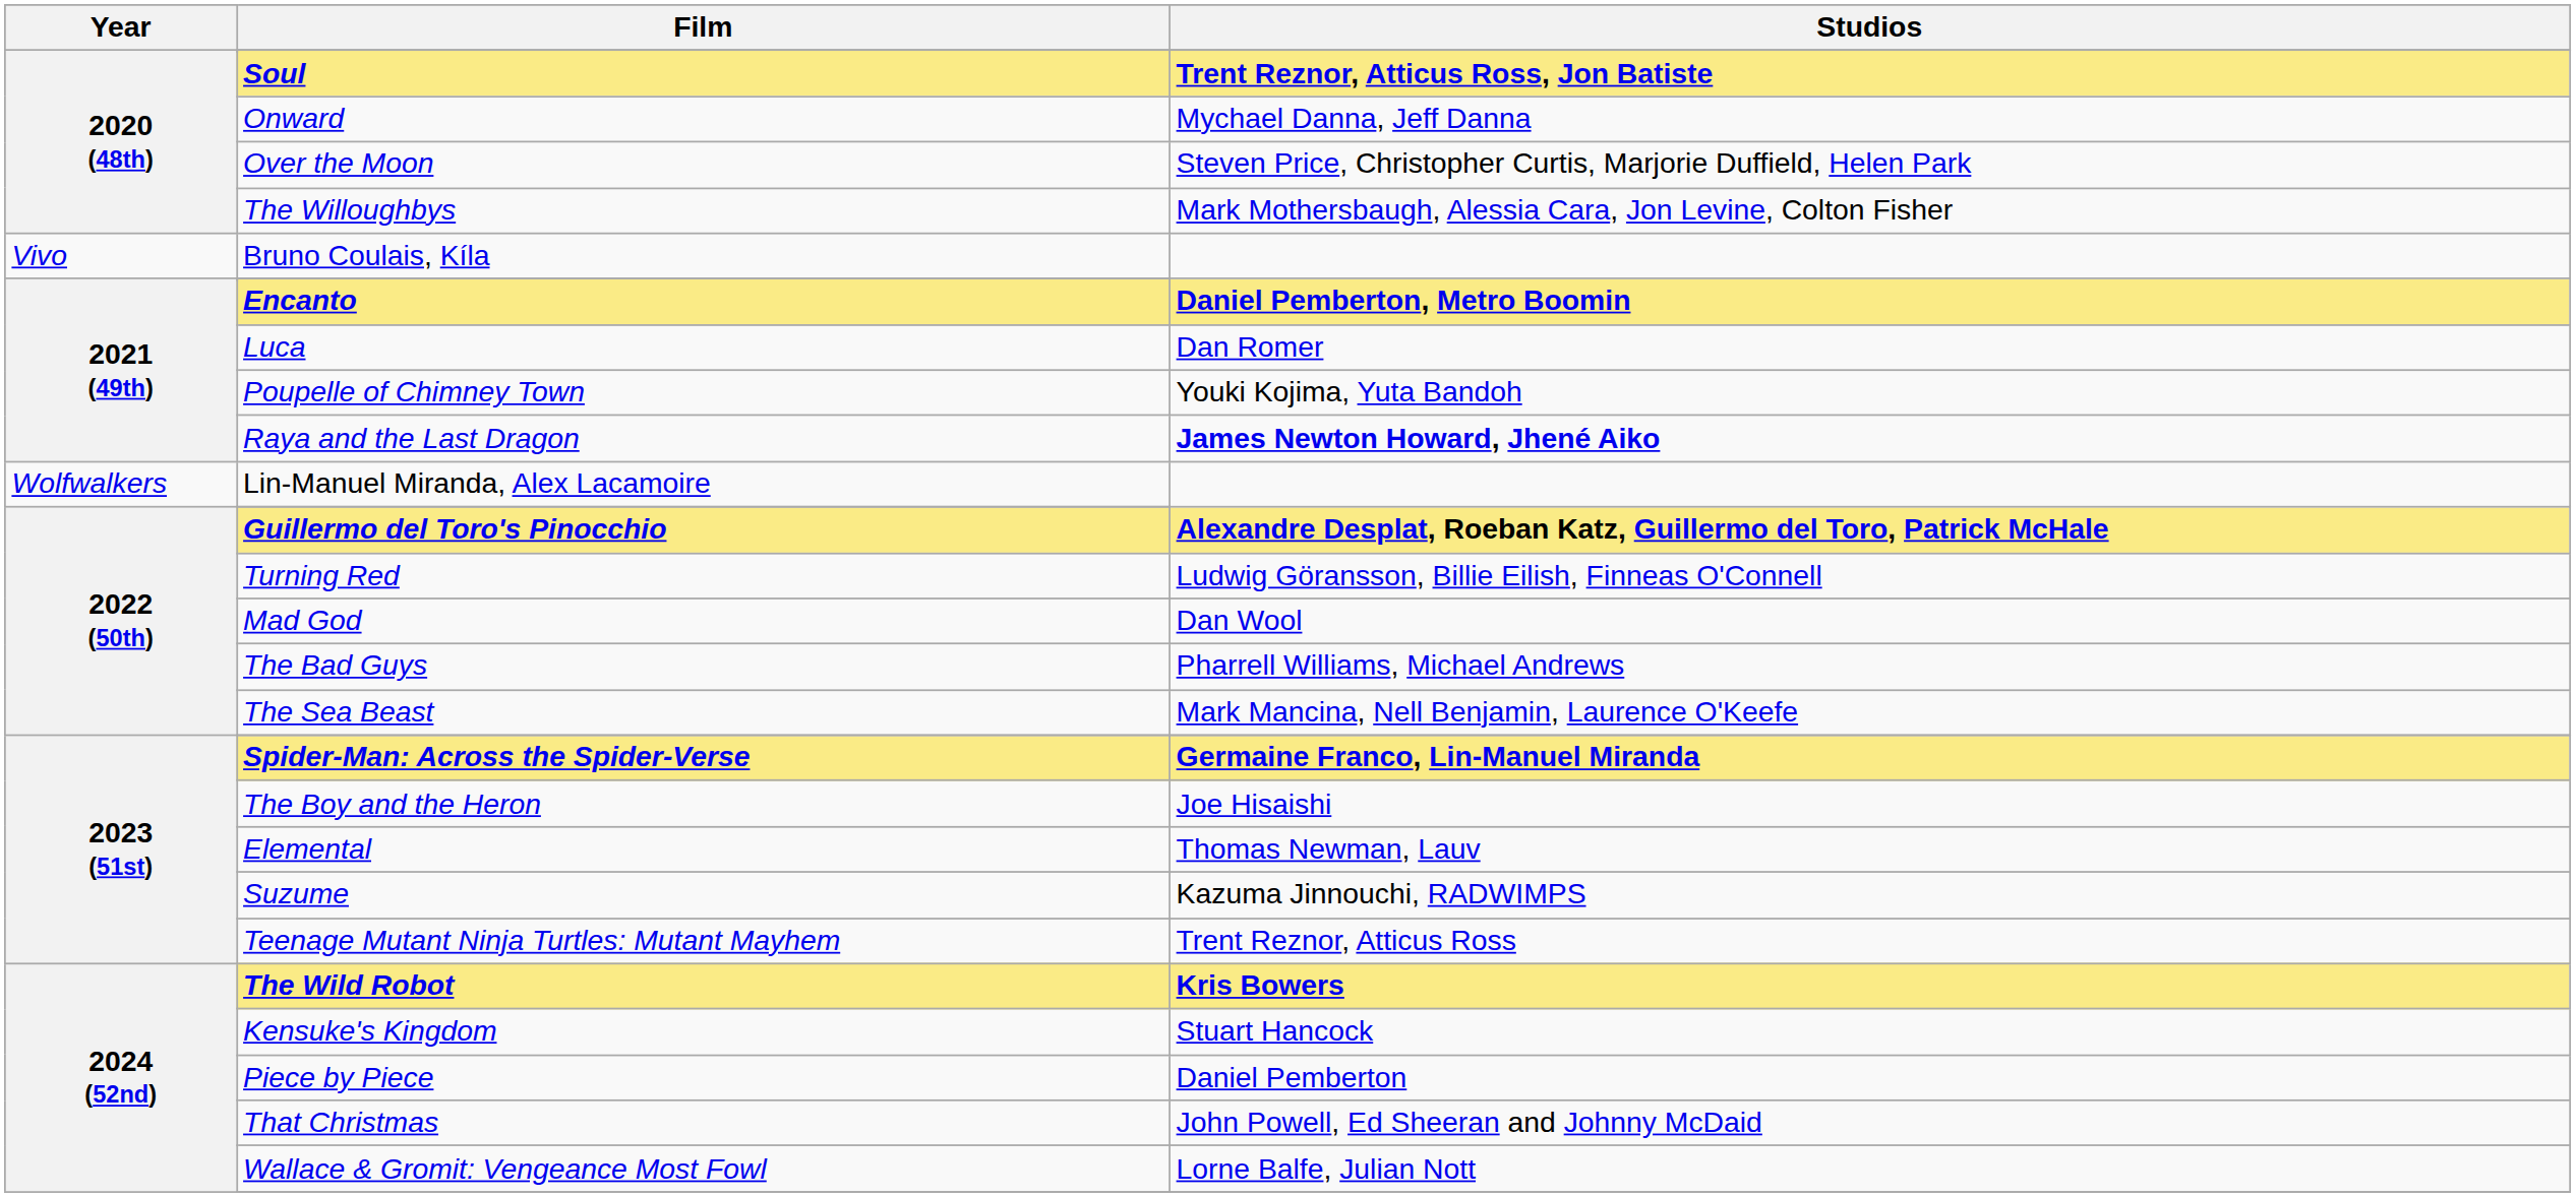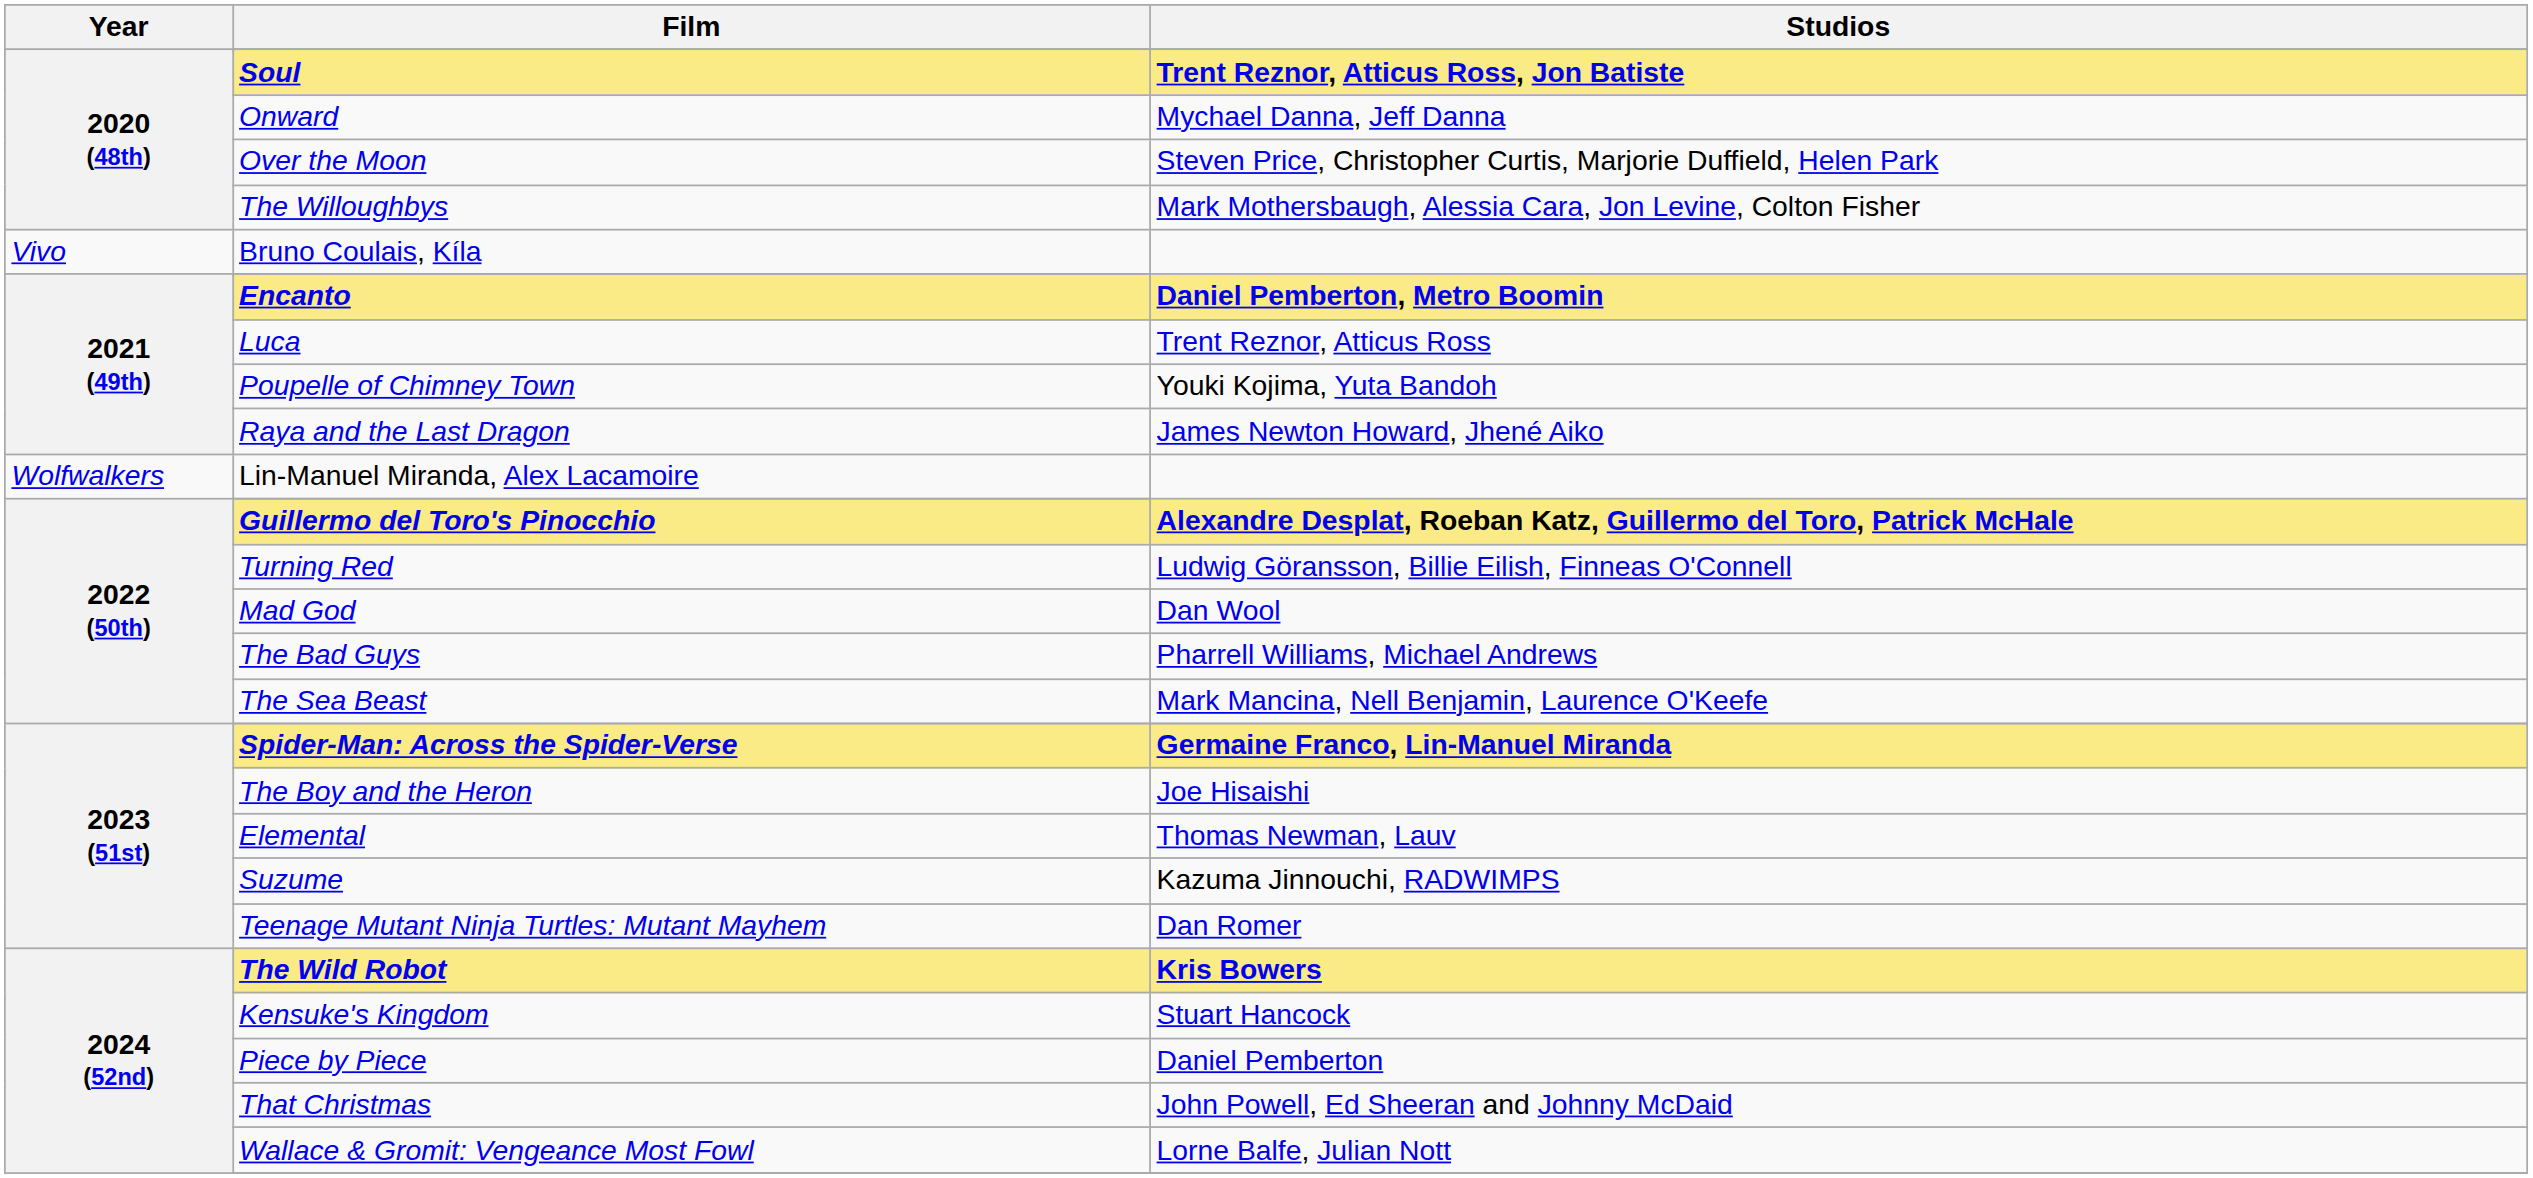Luca | Studios: Dan Romer -> Trent Reznor, Atticus Ross
Raya and the Last Dragon | Studios: bold -> normal
Teenage Mutant Ninja Turtles: Mutant Mayhem | Studios: Trent Reznor, Atticus Ross -> Dan Romer
